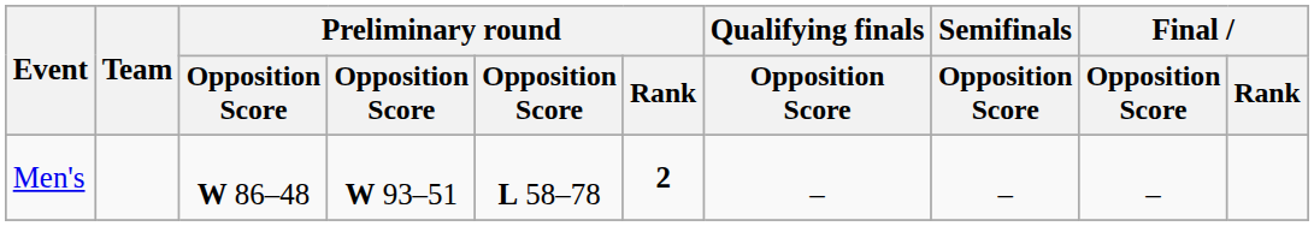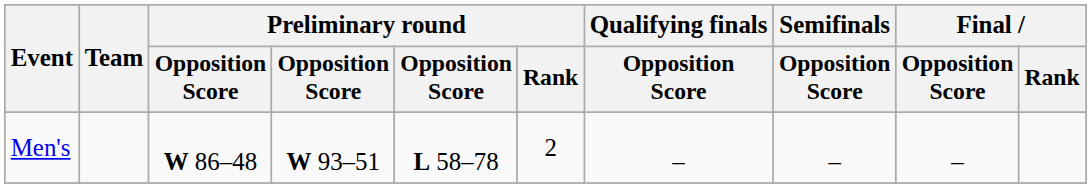Men's | Preliminary round / Rank: bold -> normal
